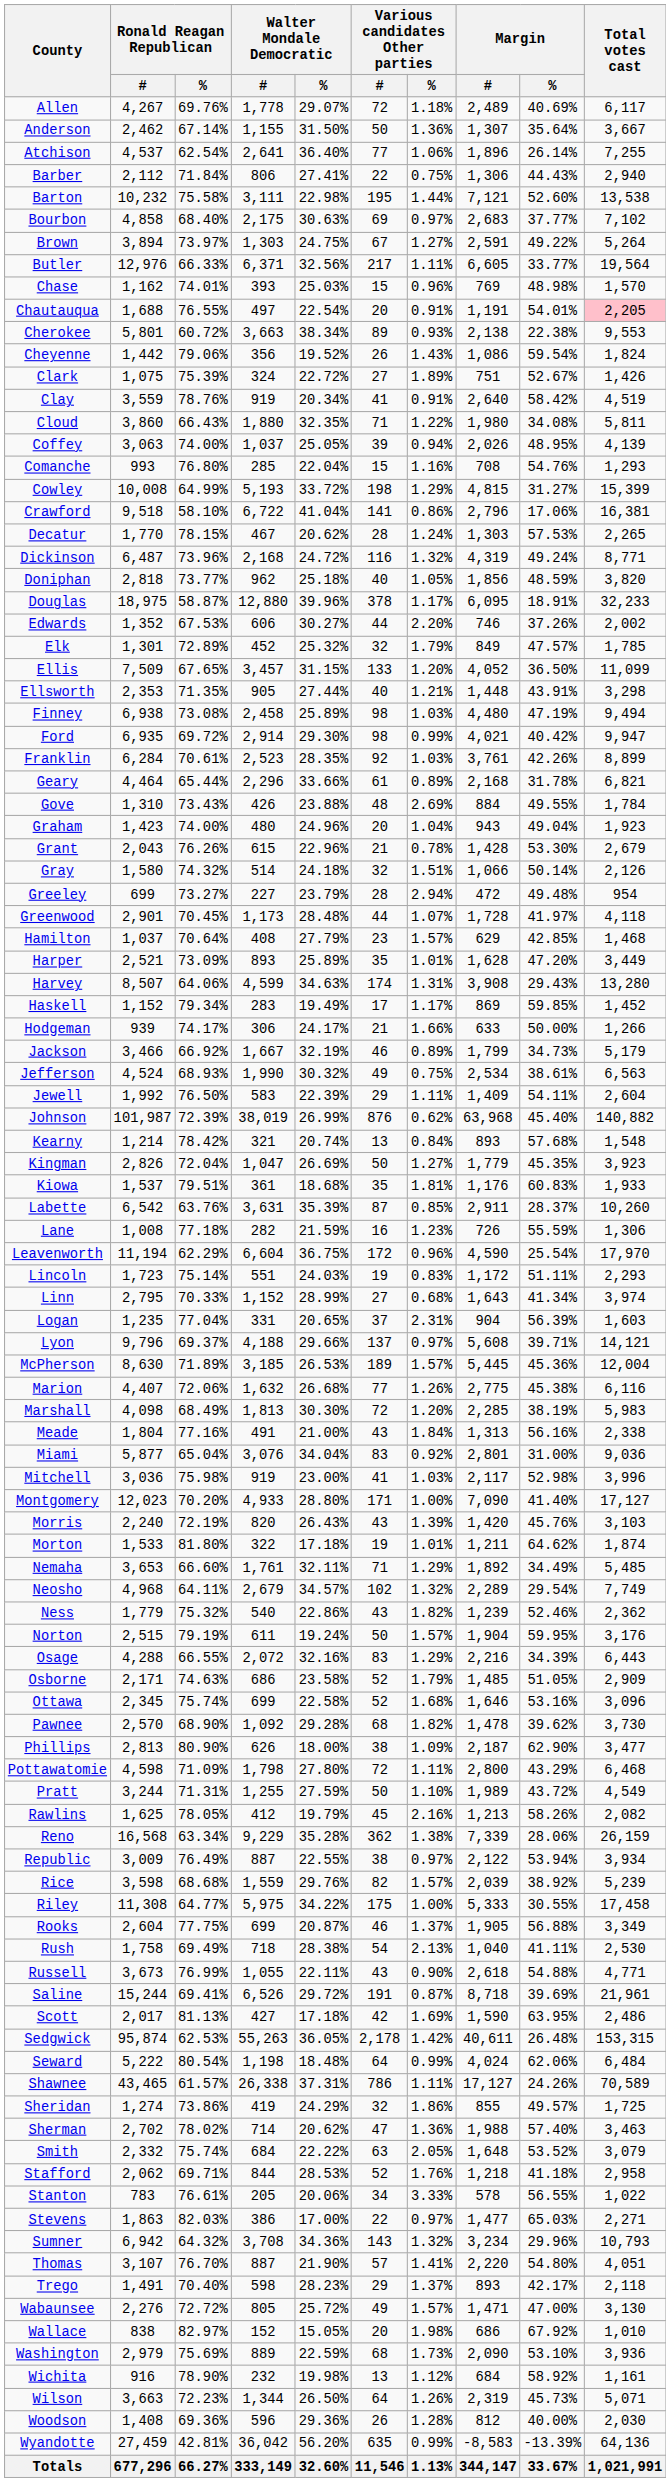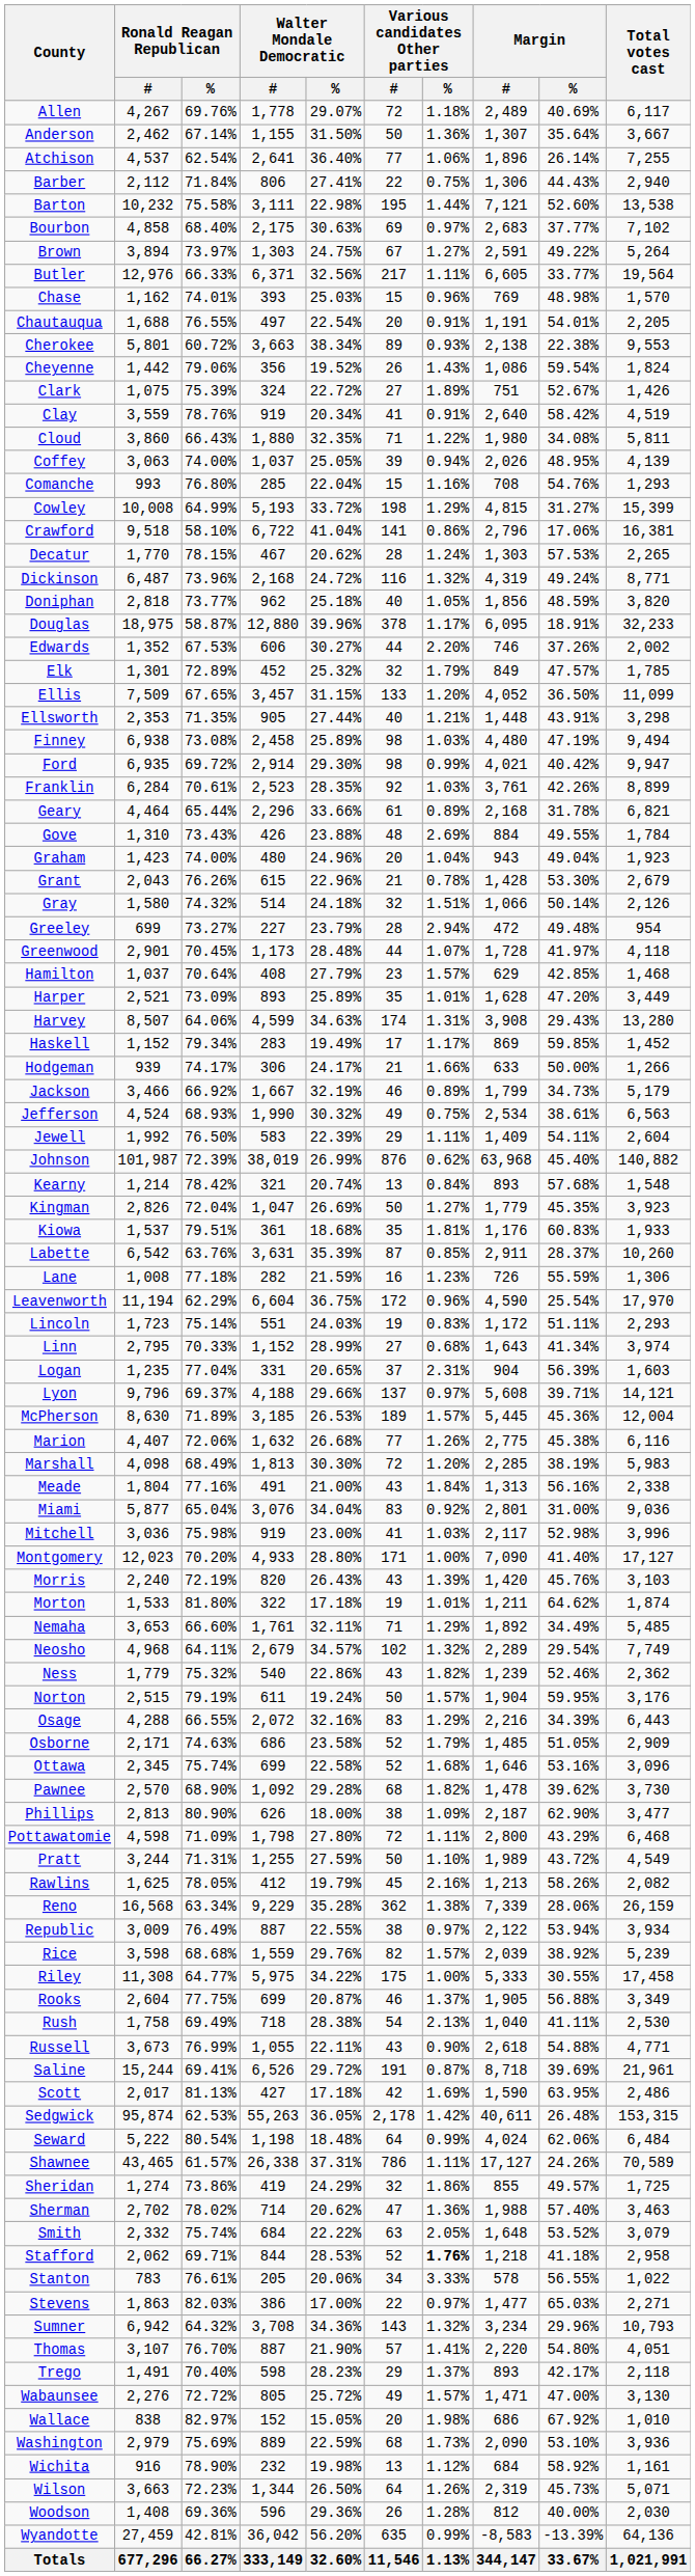Chautauqua | Total votes cast: pink background -> no background
Stafford | Various candidates Other parties / %: normal -> bold
